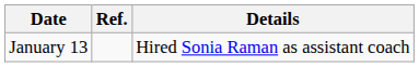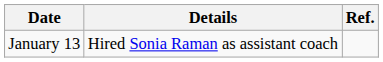columns swapped: Details <-> Ref.
